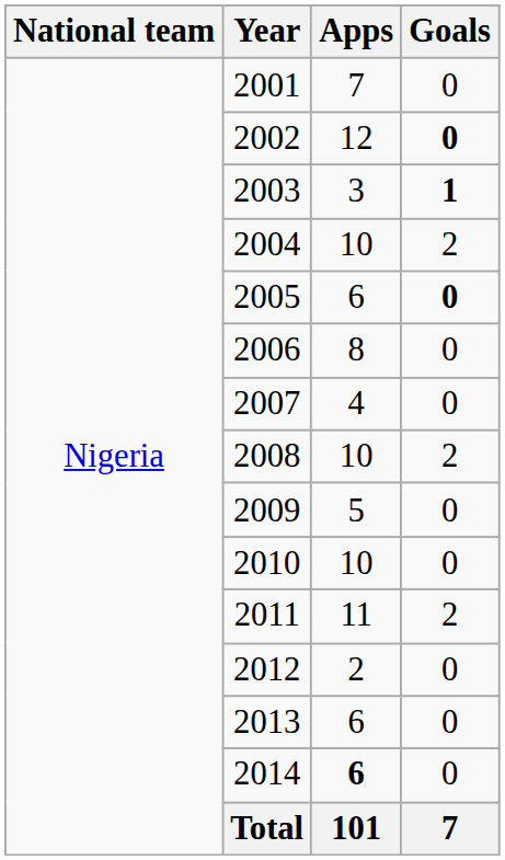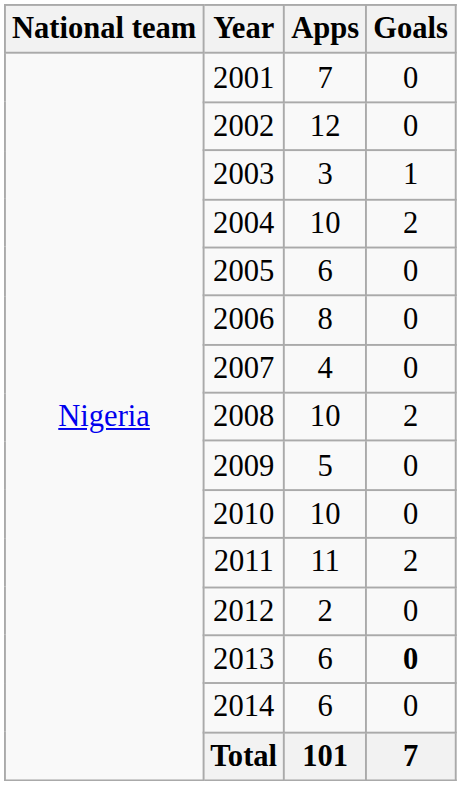2002 | Goals: bold -> normal
2003 | Goals: bold -> normal
2005 | Goals: bold -> normal
2013 | Goals: normal -> bold
2014 | Apps: bold -> normal
